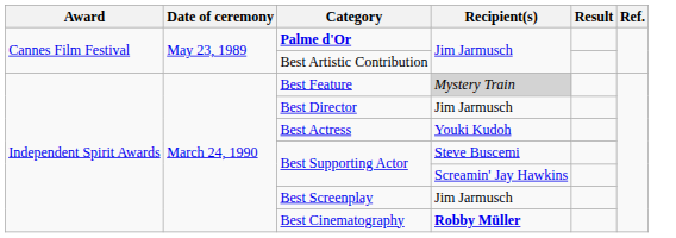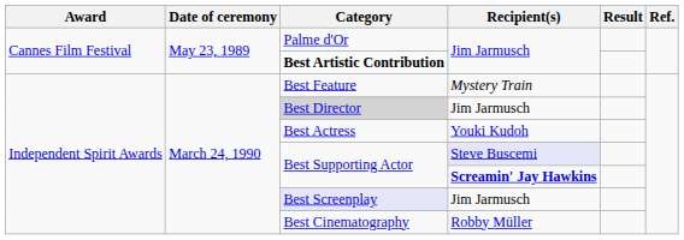Palme d'Or | Category: bold -> normal
Best Artistic Contribution | Category: normal -> bold
Best Feature | Recipient(s): lightgrey background -> no background
Best Director | Category: no background -> lightgrey background
Best Supporting Actor / Steve Buscemi | Recipient(s): no background -> lavender background
Best Supporting Actor / Screamin' Jay Hawkins | Recipient(s): normal -> bold
Best Screenplay | Category: no background -> lavender background
Best Cinematography | Recipient(s): bold -> normal
